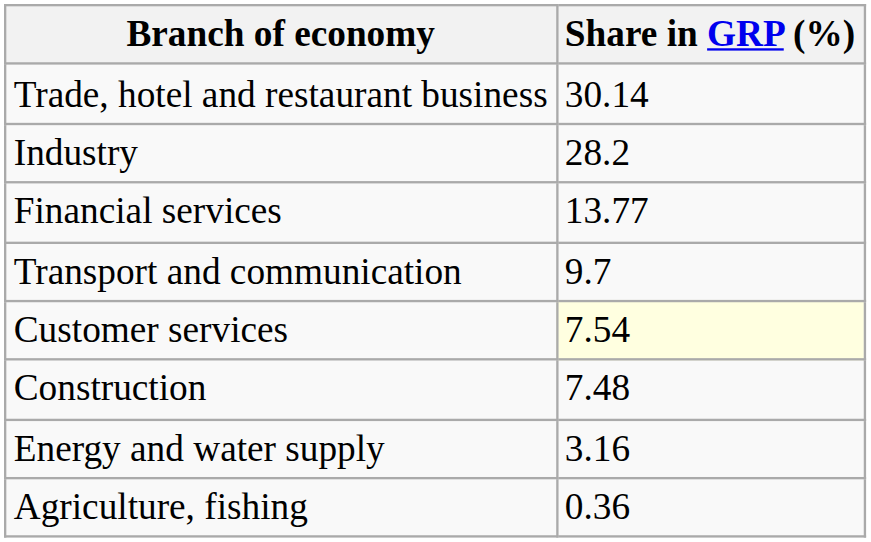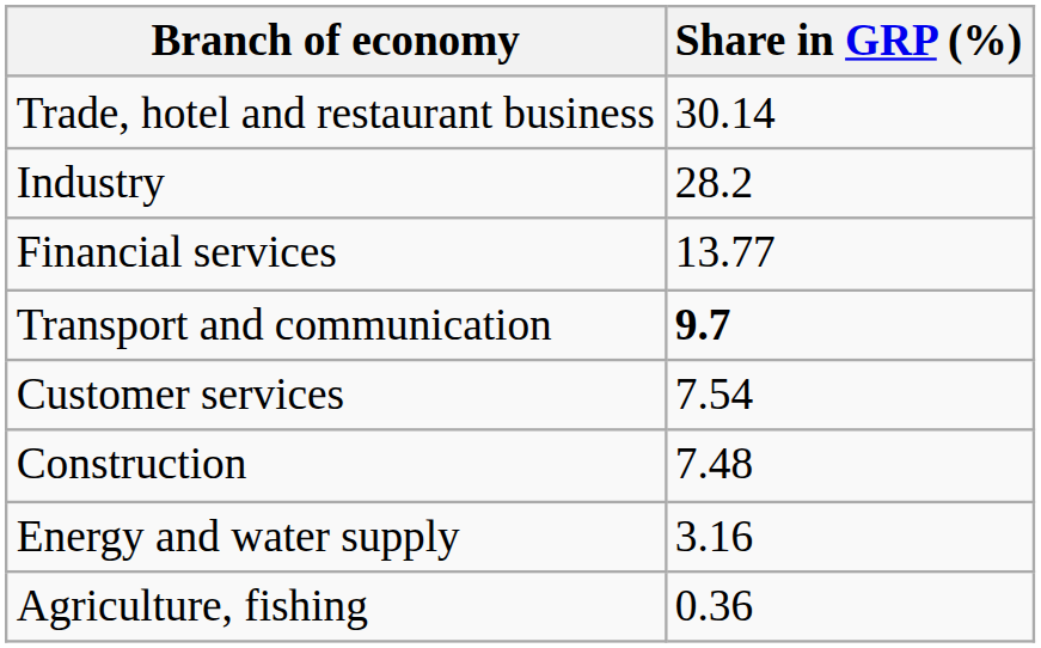Transport and communication | Share in GRP (%): normal -> bold
Customer services | Share in GRP (%): lightyellow background -> no background
